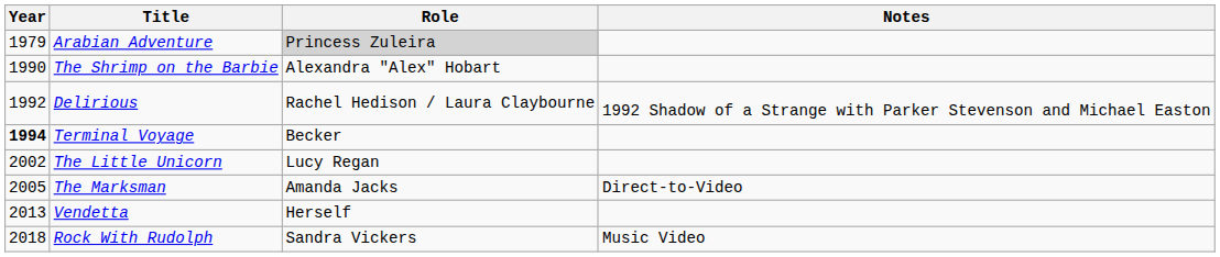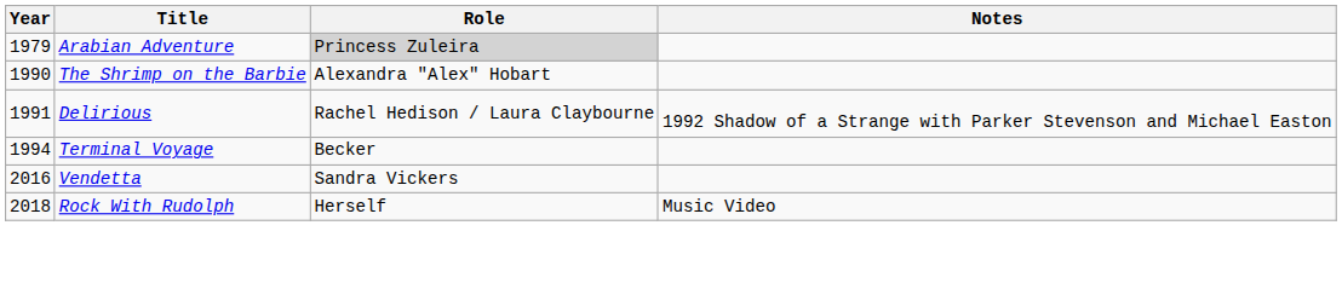Delirious | Year: 1992 -> 1991
Terminal Voyage | Year: bold -> normal
- row: 2002 | The Little Unicorn | Lucy Regan
- row: 2005 | The Marksman | Amanda Jacks | Direct-to-Video
Vendetta | Year: 2013 -> 2016
Vendetta | Role: Herself -> Sandra Vickers
Rock With Rudolph | Role: Sandra Vickers -> Herself
